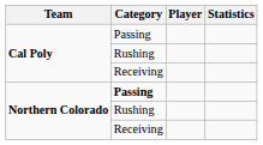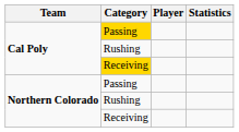Cal Poly / Passing | Category: no background -> gold background
Cal Poly / Receiving | Category: no background -> gold background
Northern Colorado / Passing | Category: bold -> normal
